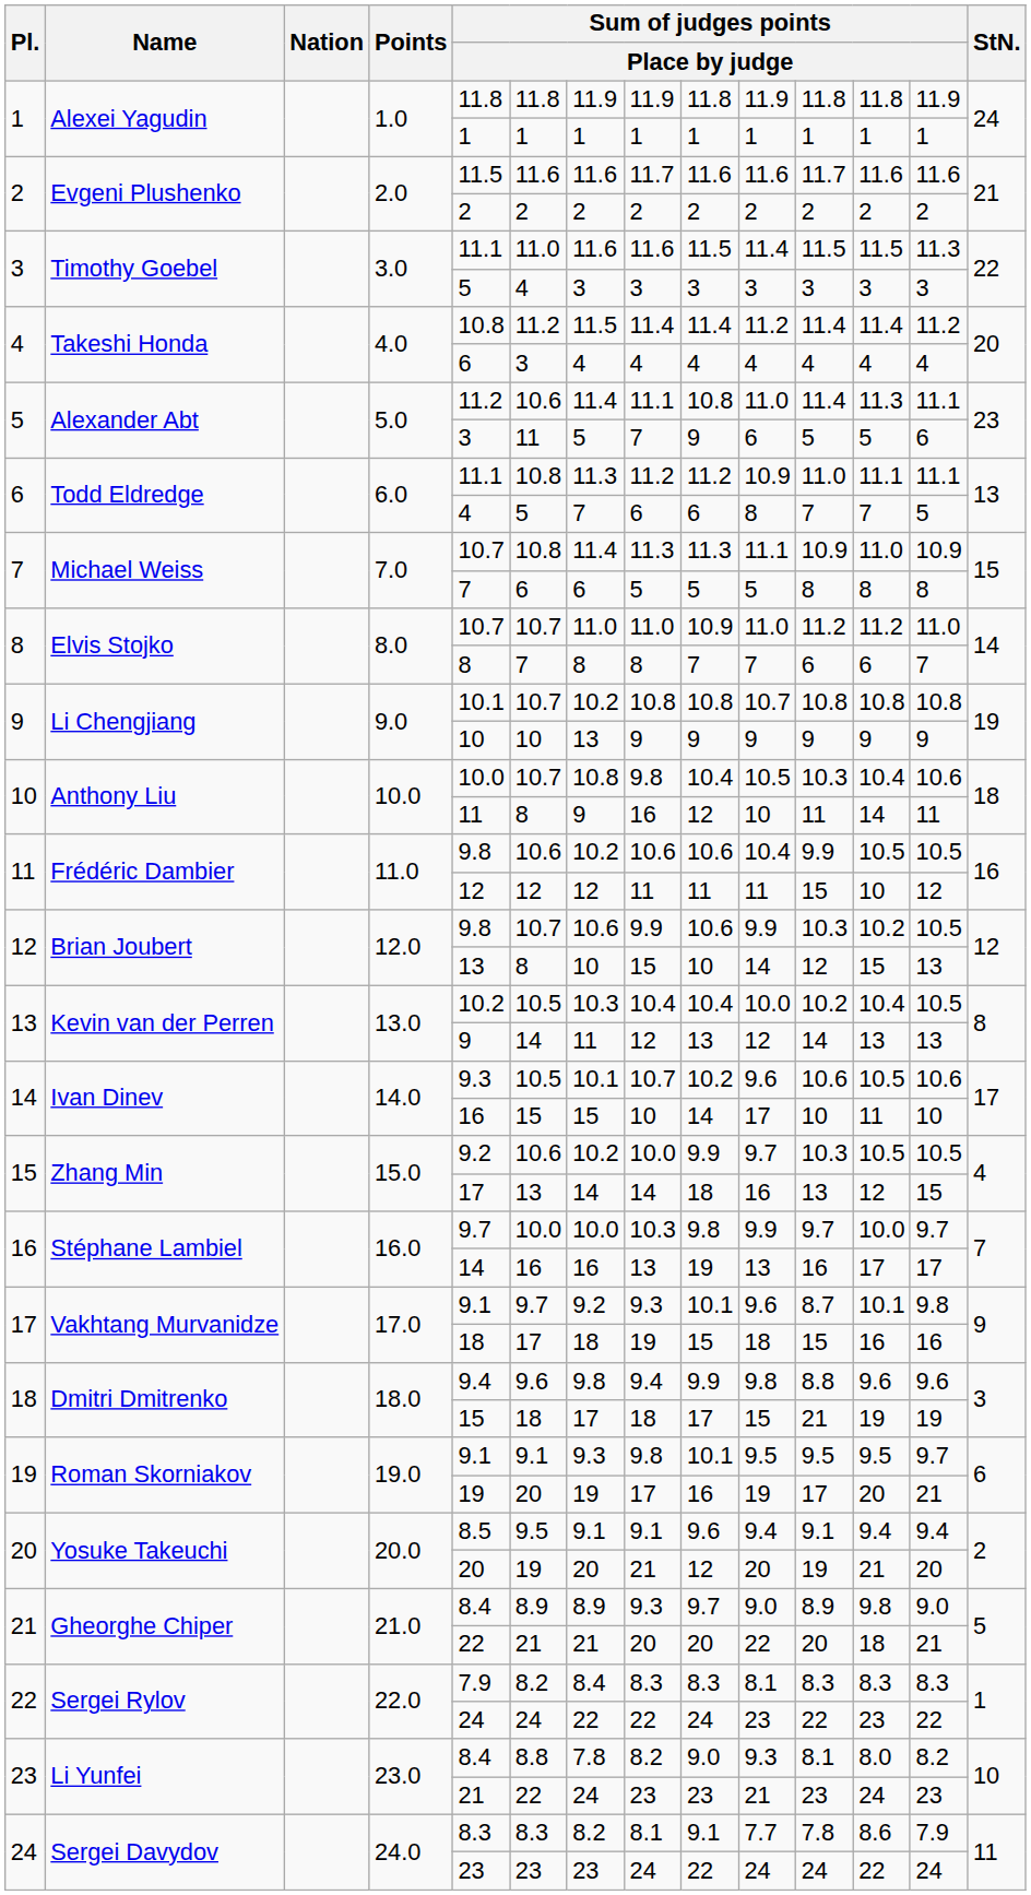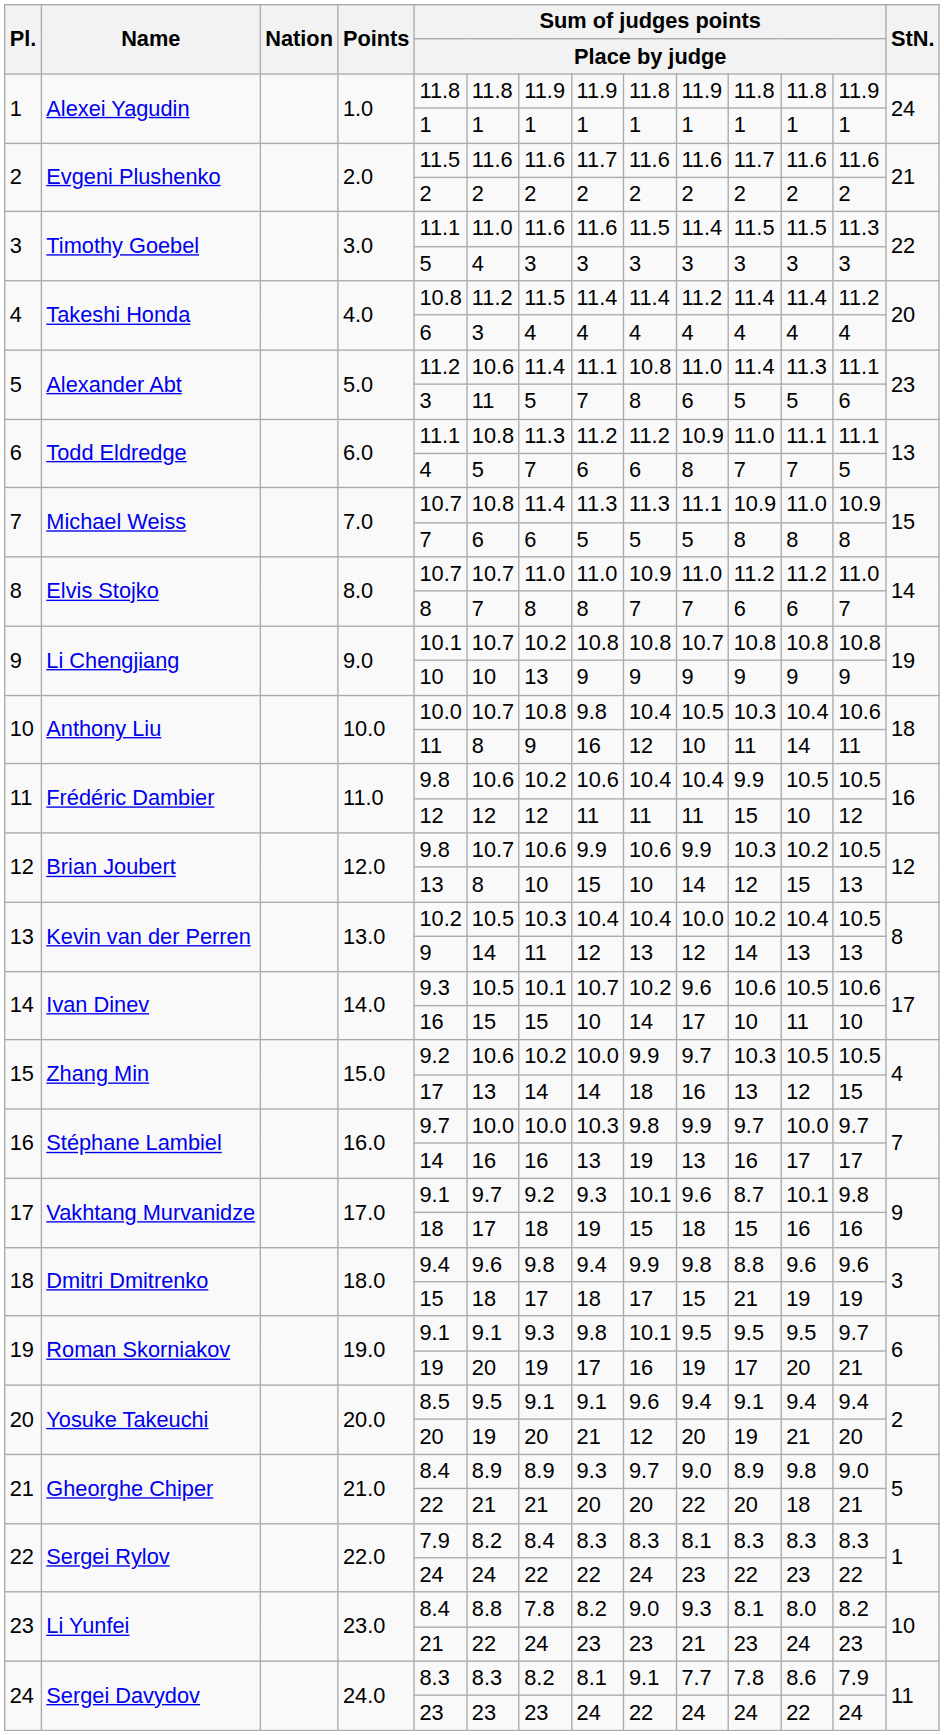row 12 | column 9: 9 -> 8
row 23 | column 9: 10.6 -> 10.4
